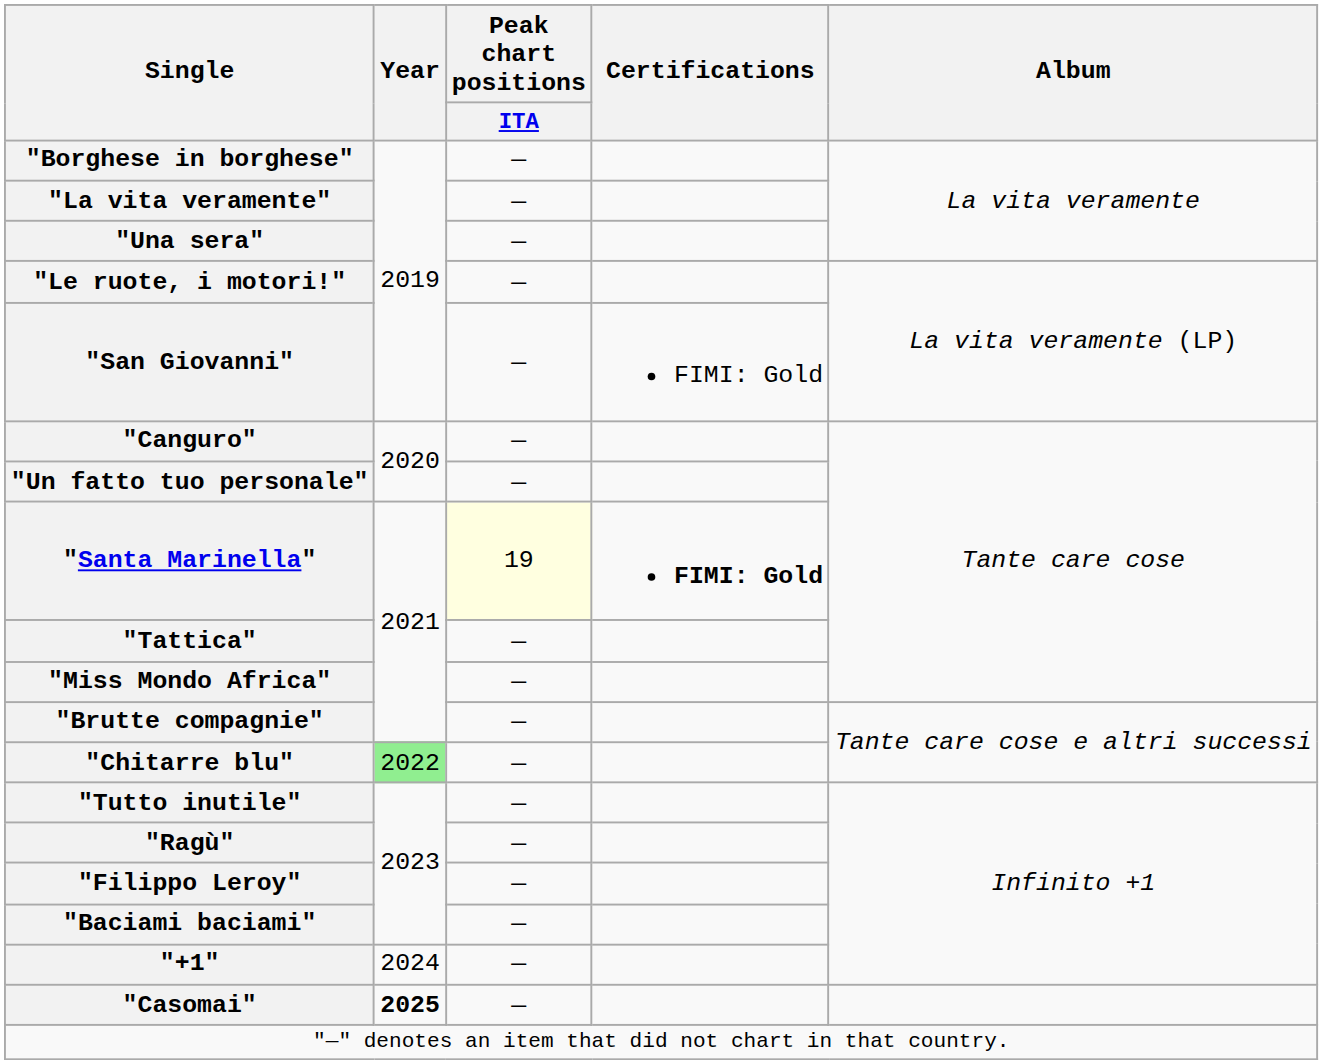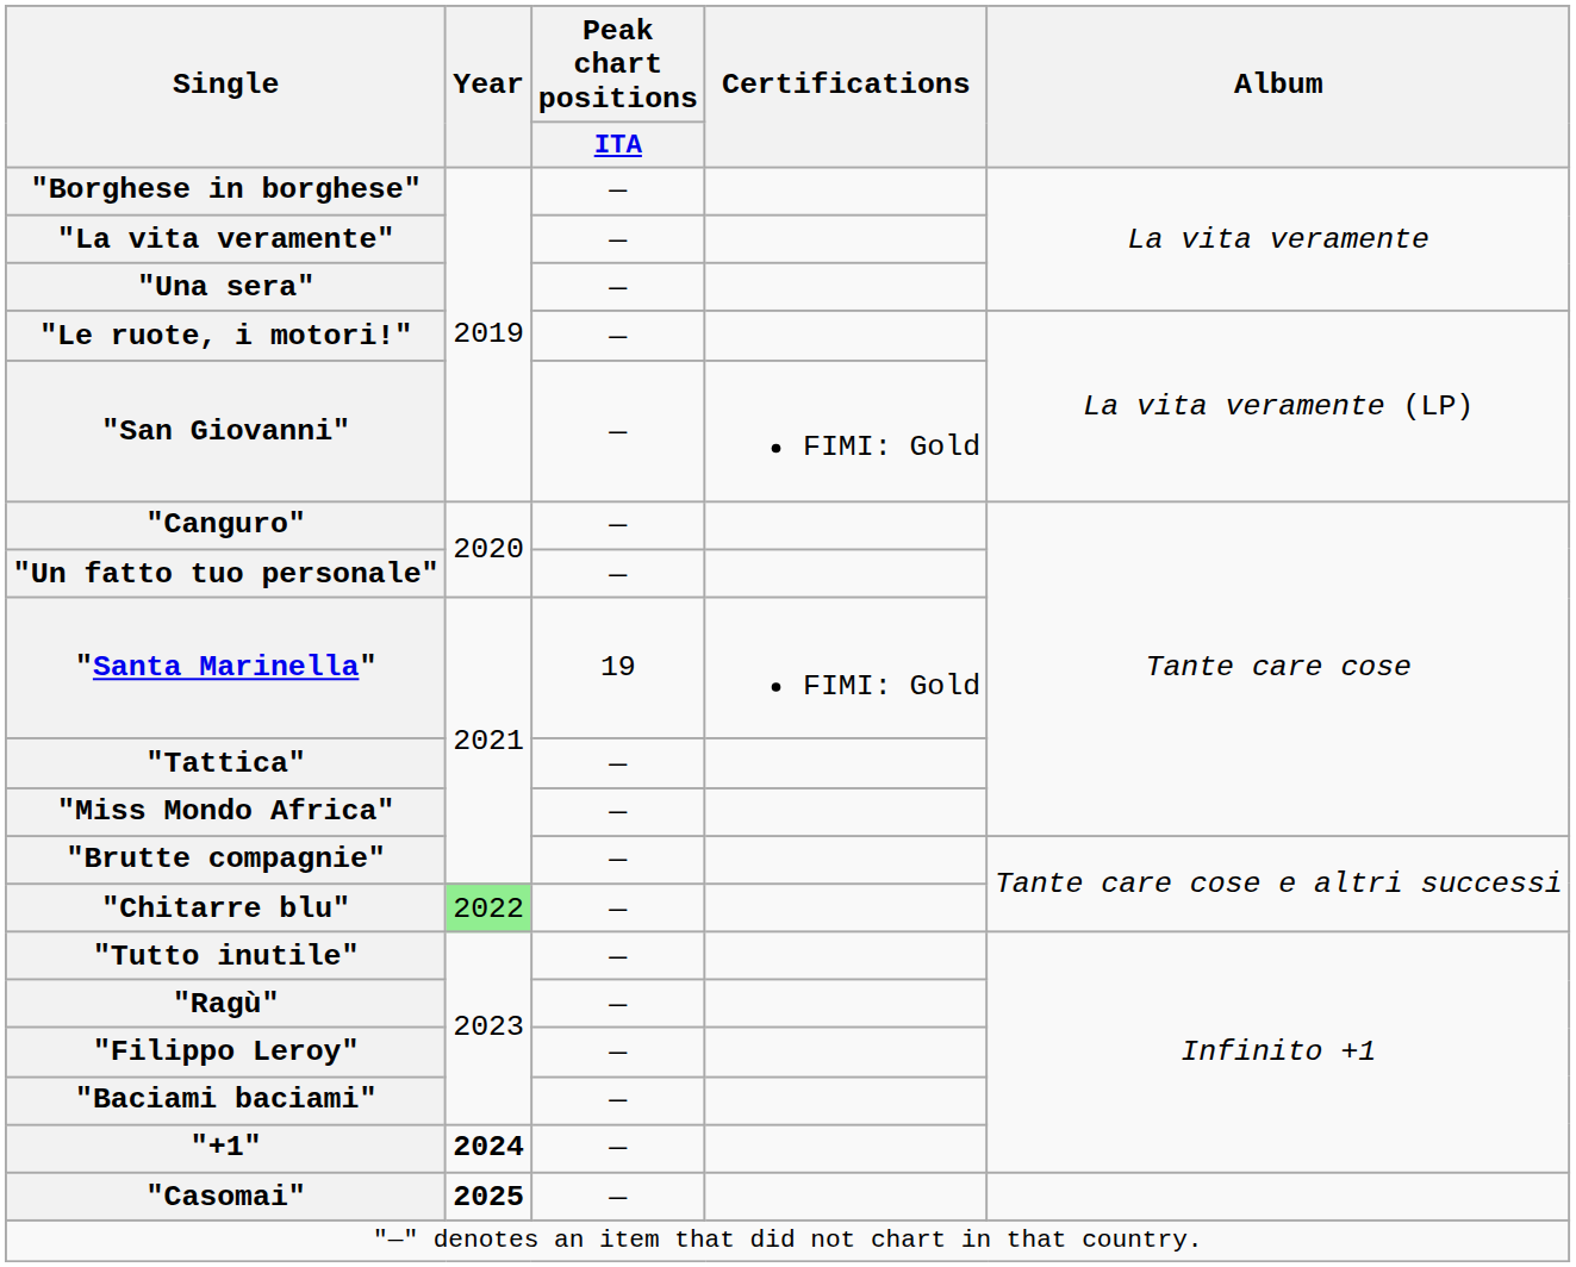"Santa Marinella" | Peak chart positions / ITA: lightyellow background -> no background
"Santa Marinella" | Certifications: bold -> normal
"+1" | Year: normal -> bold
